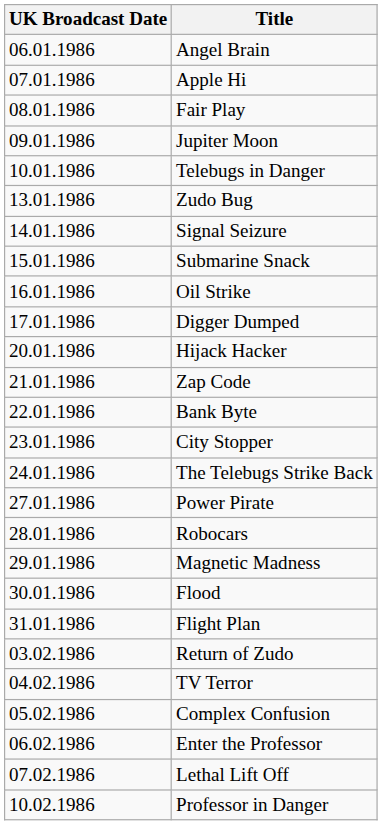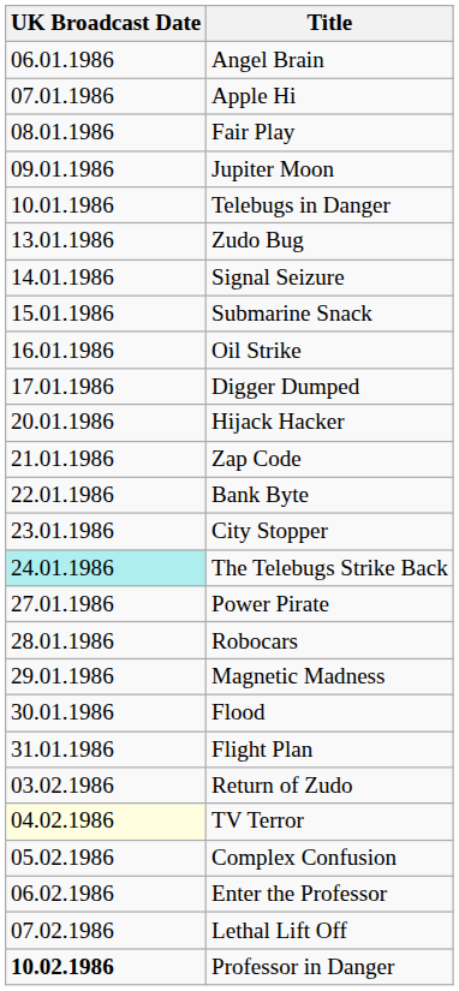The Telebugs Strike Back | UK Broadcast Date: no background -> paleturquoise background
TV Terror | UK Broadcast Date: no background -> lightyellow background
Professor in Danger | UK Broadcast Date: normal -> bold
